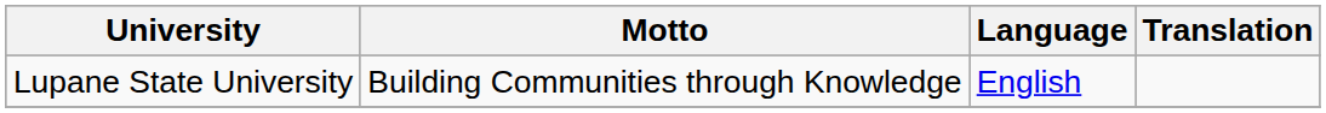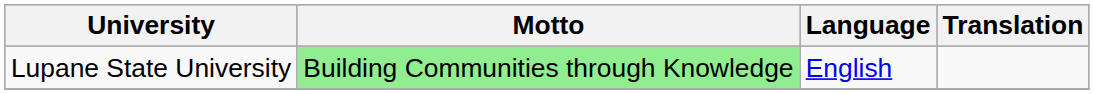Lupane State University | Motto: no background -> lightgreen background
